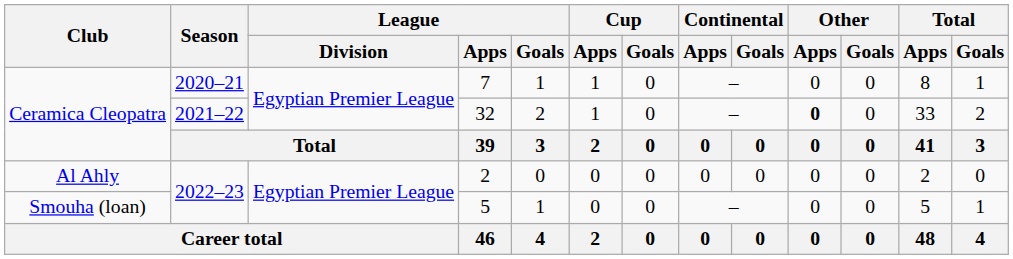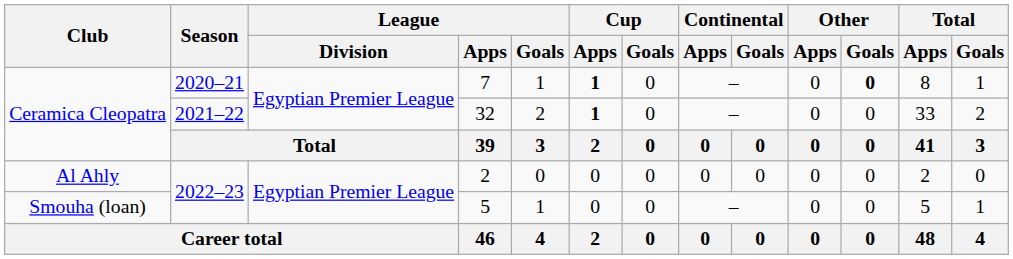7 | Cup / Apps: normal -> bold
7 | Other / Goals: normal -> bold
32 | Cup / Apps: normal -> bold
32 | Other / Apps: bold -> normal
